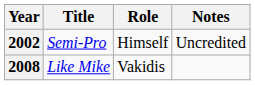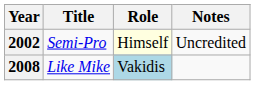2002 | Role: no background -> lightyellow background
2008 | Role: no background -> lightblue background
